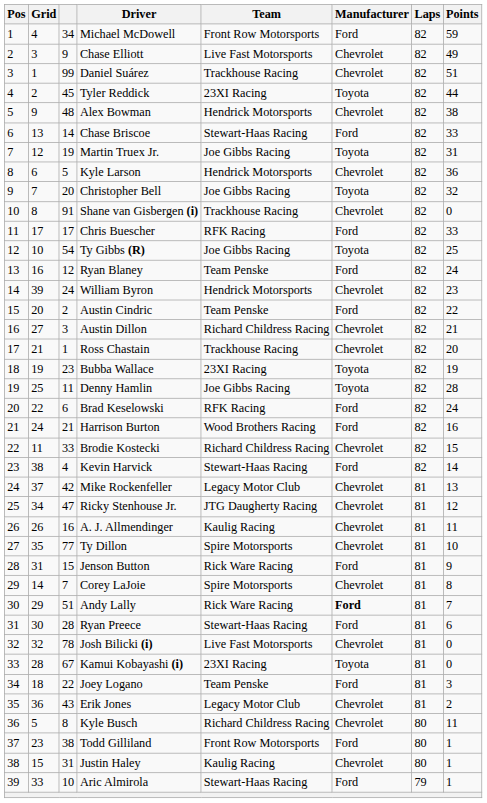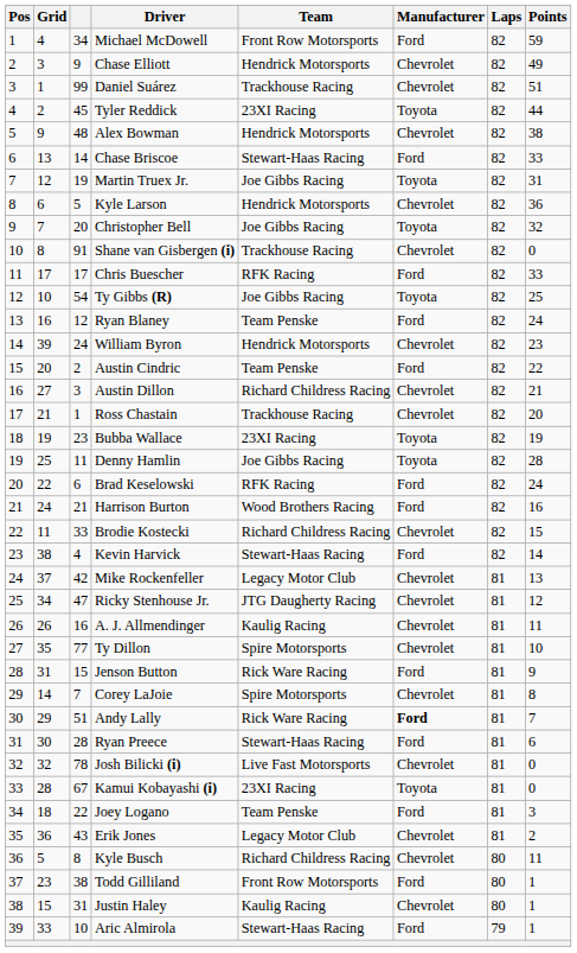Chase Elliott | Team: Live Fast Motorsports -> Hendrick Motorsports
